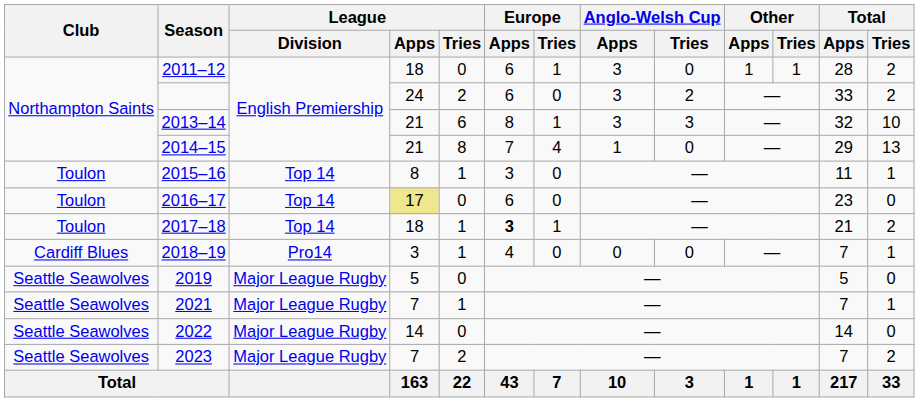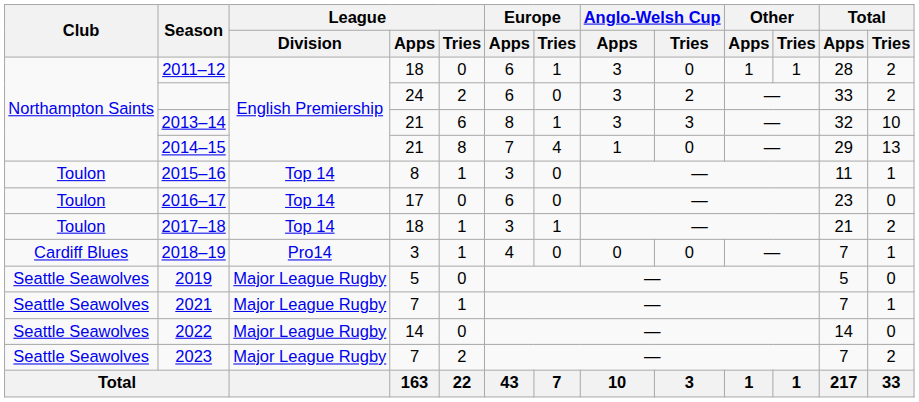2016–17 | League / Apps: khaki background -> no background
2017–18 | Europe / Apps: bold -> normal
